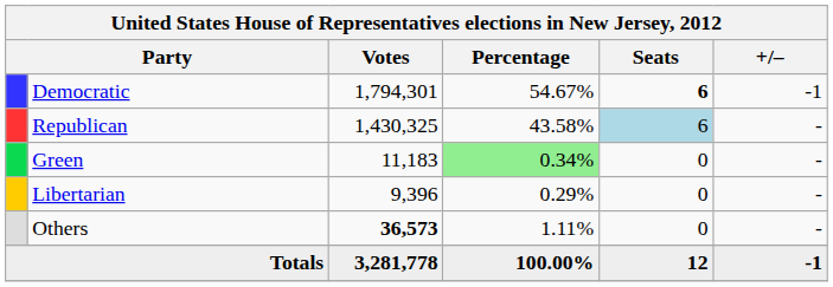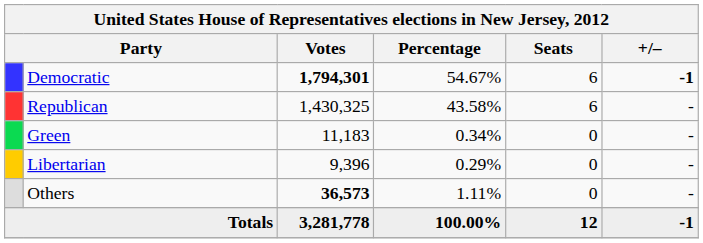Democratic | Votes: normal -> bold
Democratic | Seats: bold -> normal
Democratic | +/–: normal -> bold
Republican | Seats: lightblue background -> no background
Green | Percentage: lightgreen background -> no background
